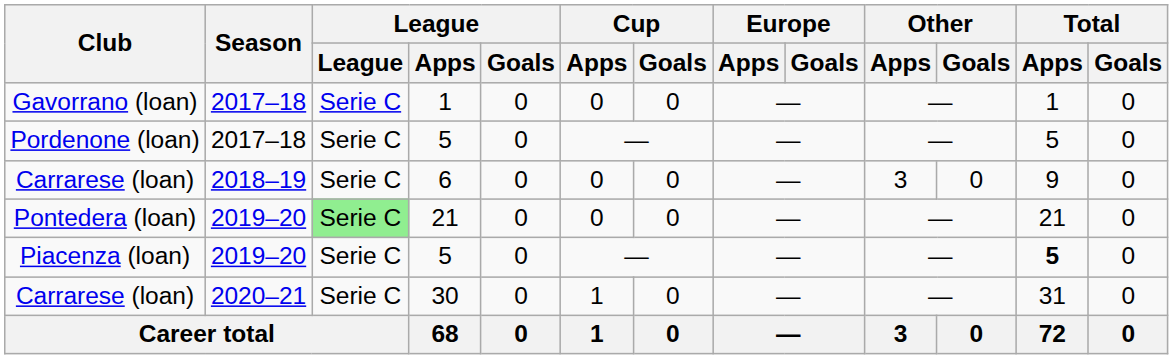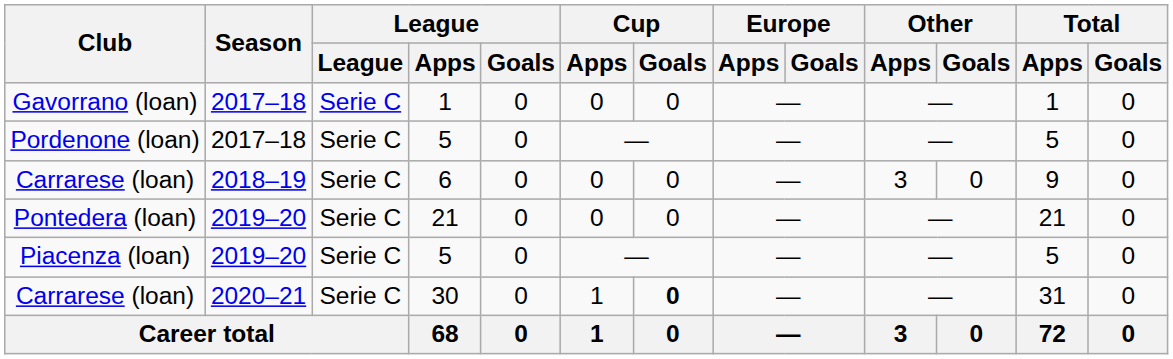Pontedera (loan) | League: lightgreen background -> no background
Piacenza (loan) | Total / Apps: bold -> normal
Carrarese (loan) / 30 | Cup / Goals: normal -> bold
